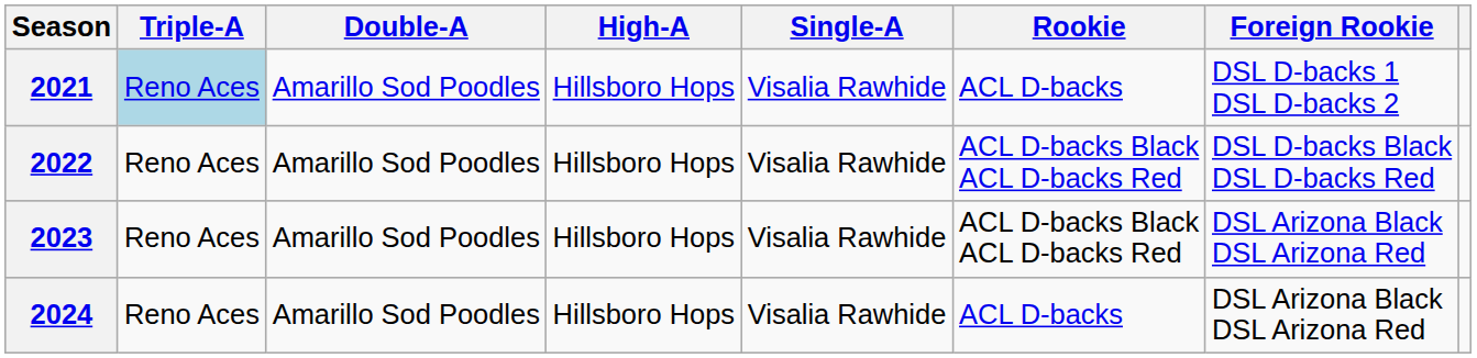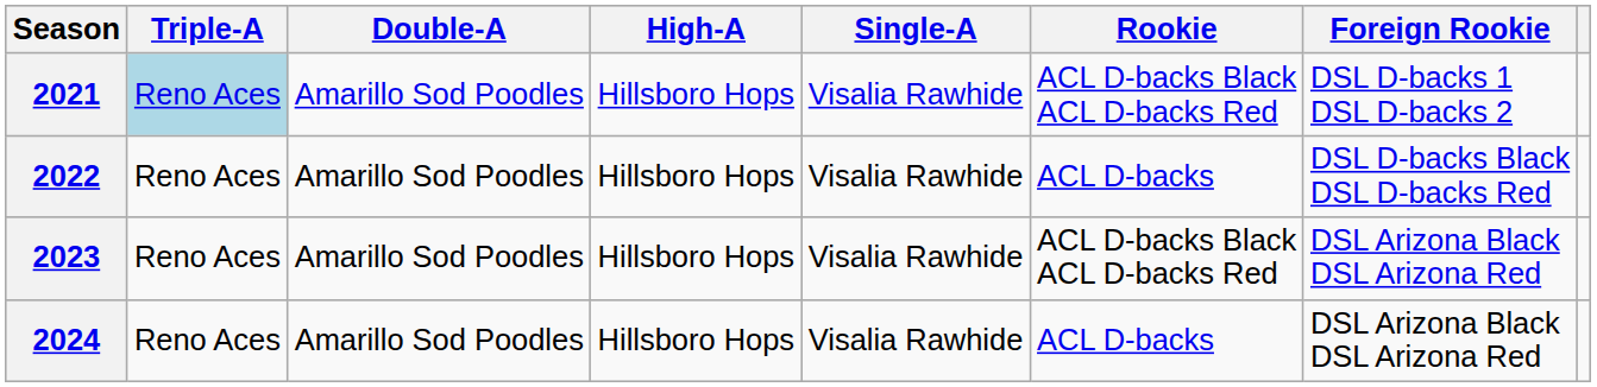2021 | Rookie: ACL D-backs -> ACL D-backs Black ACL D-backs Red
2022 | Rookie: ACL D-backs Black ACL D-backs Red -> ACL D-backs
